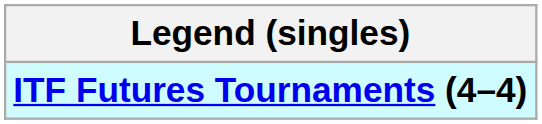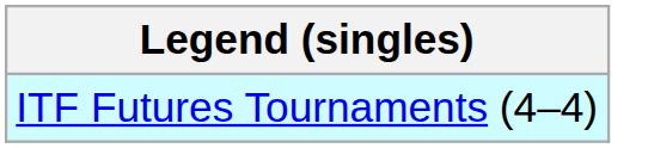row 2 | column 1: bold -> normal
